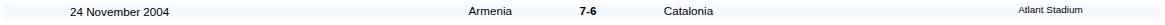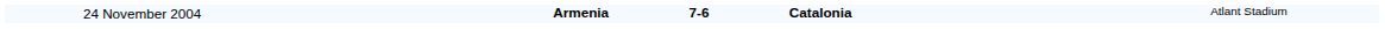Armenia | column 2: normal -> bold
Armenia | column 4: normal -> bold
